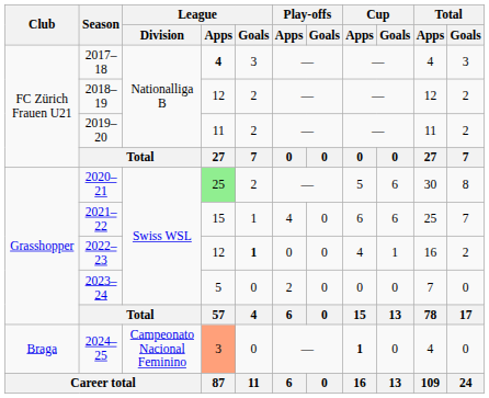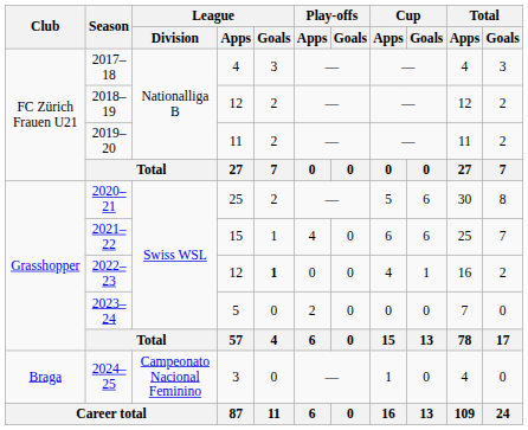2017–18 | League / Apps: bold -> normal
2020–21 | League / Apps: lightgreen background -> no background
2024–25 | League / Apps: lightsalmon background -> no background
2024–25 | Cup / Apps: bold -> normal
